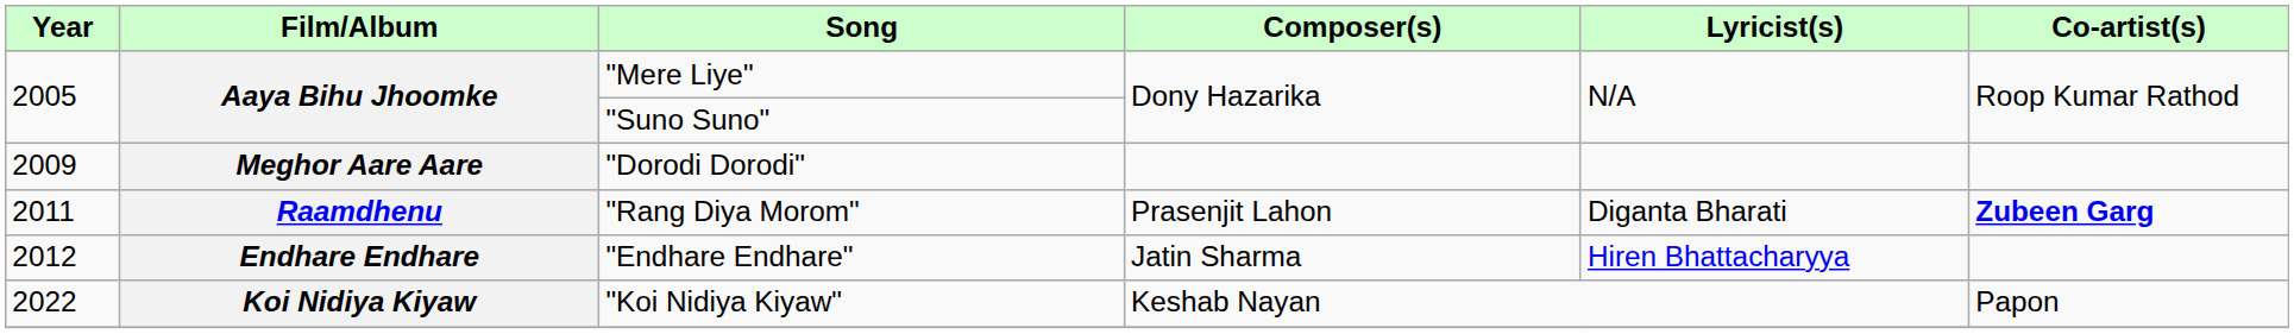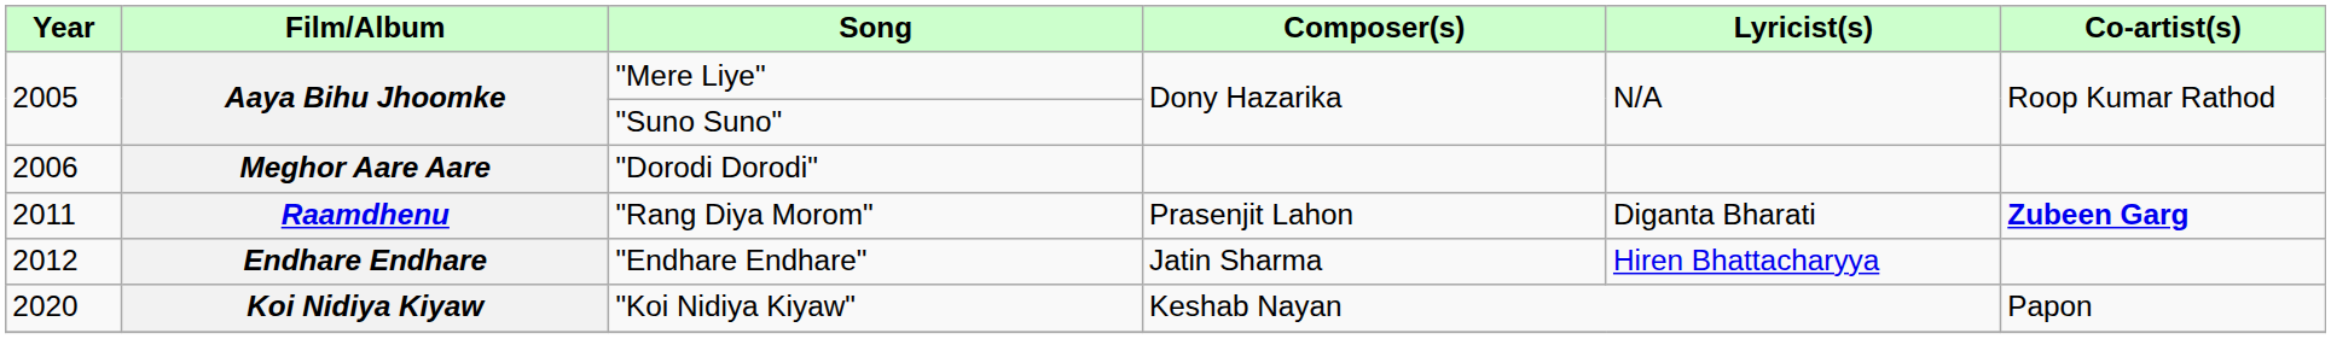"Dorodi Dorodi" | Year: 2009 -> 2006
"Koi Nidiya Kiyaw" | Year: 2022 -> 2020
